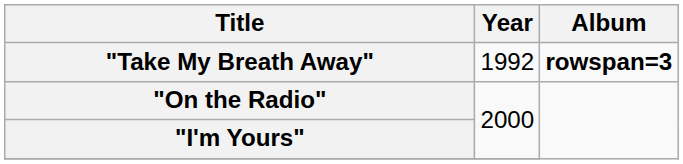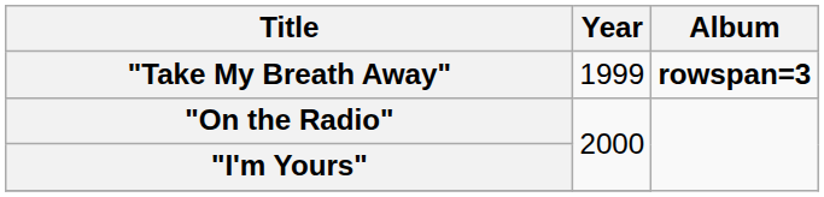"Take My Breath Away" | Year: 1992 -> 1999
